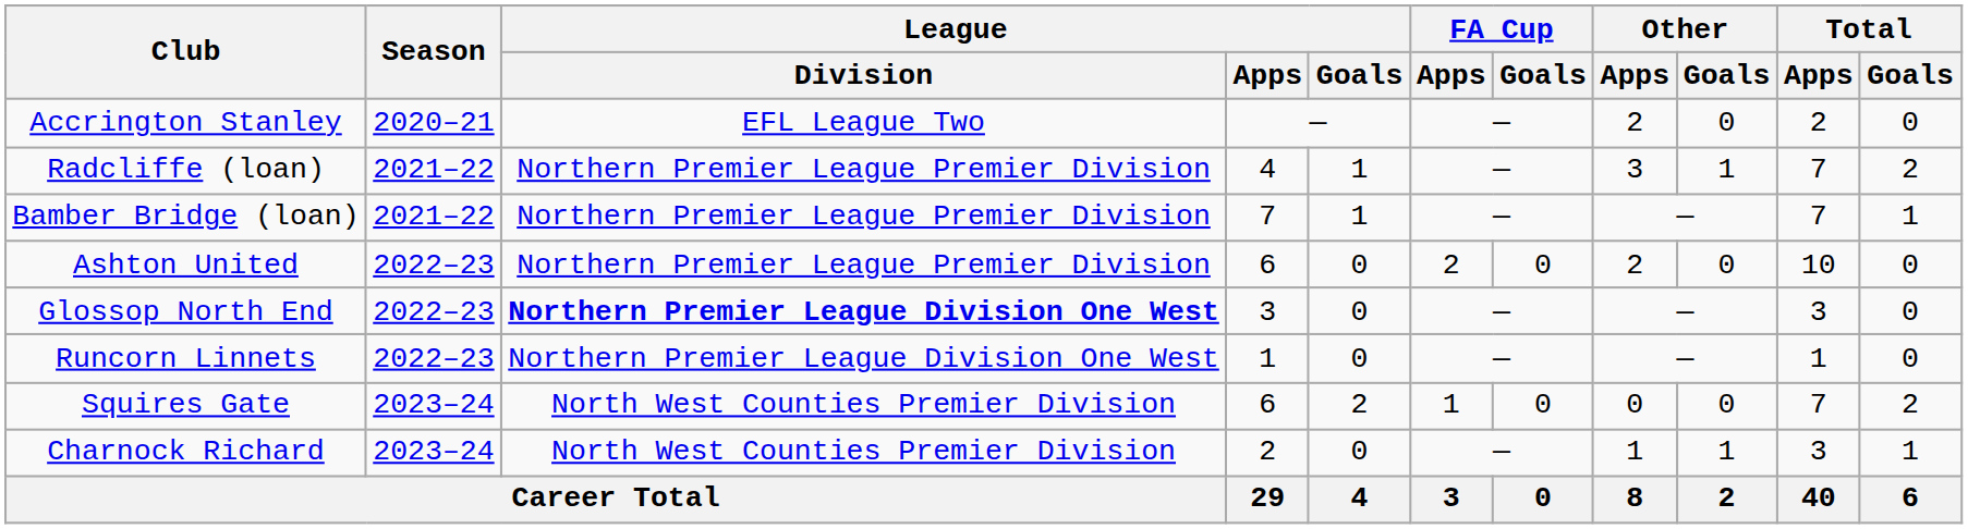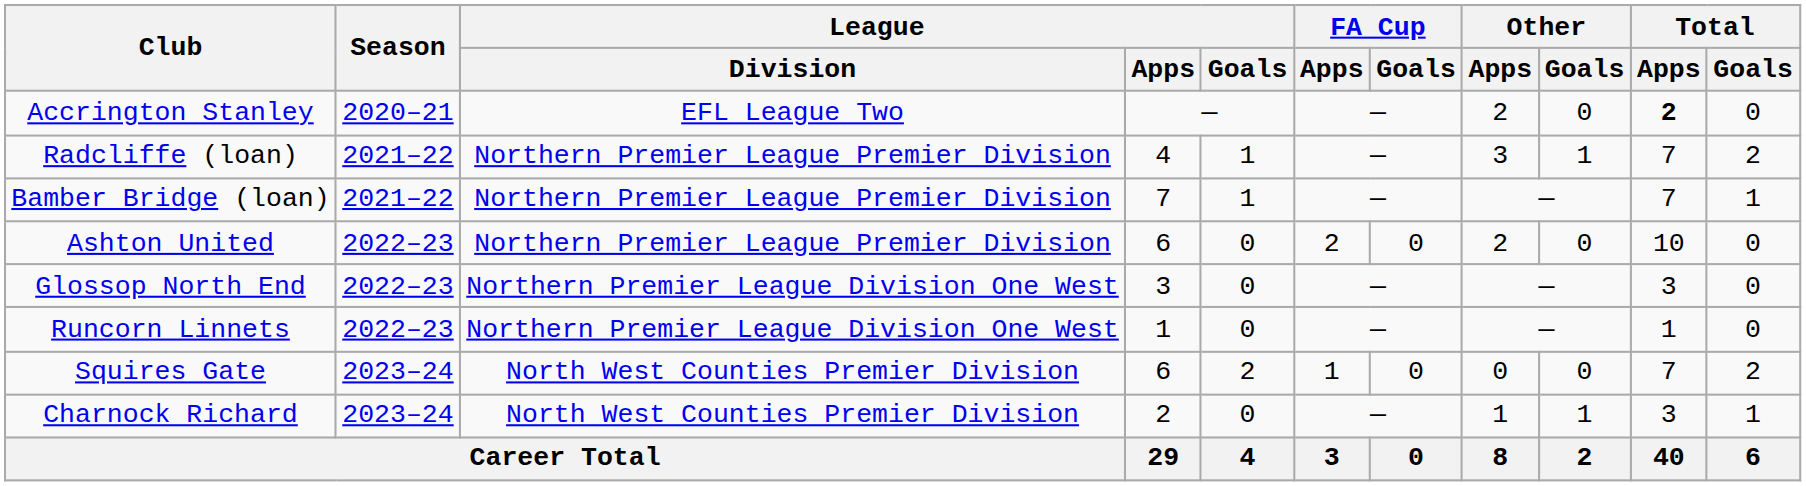Accrington Stanley | Total / Apps: normal -> bold
Glossop North End | League / Division: bold -> normal
